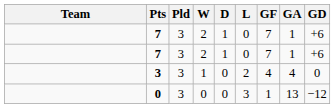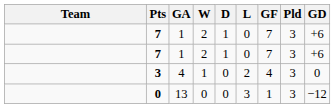columns swapped: Pld <-> GA
